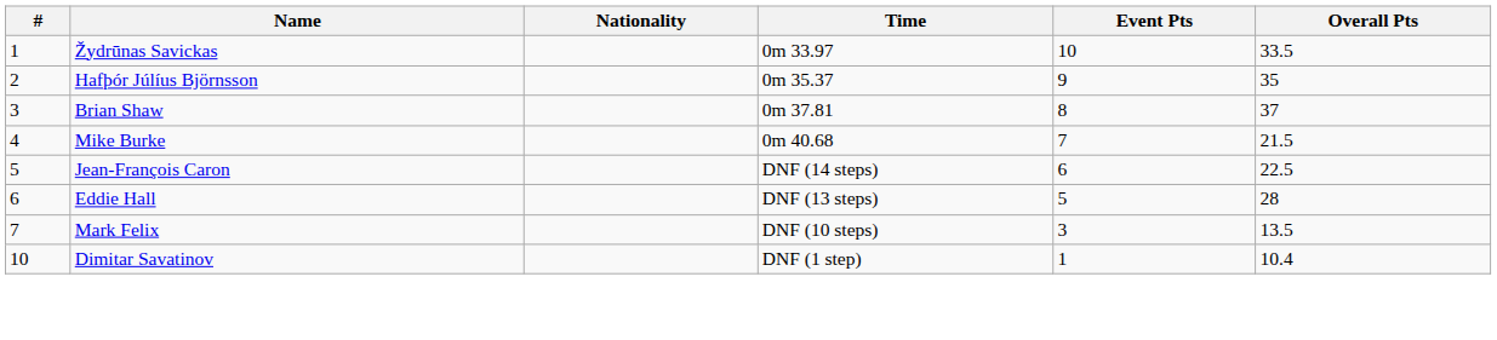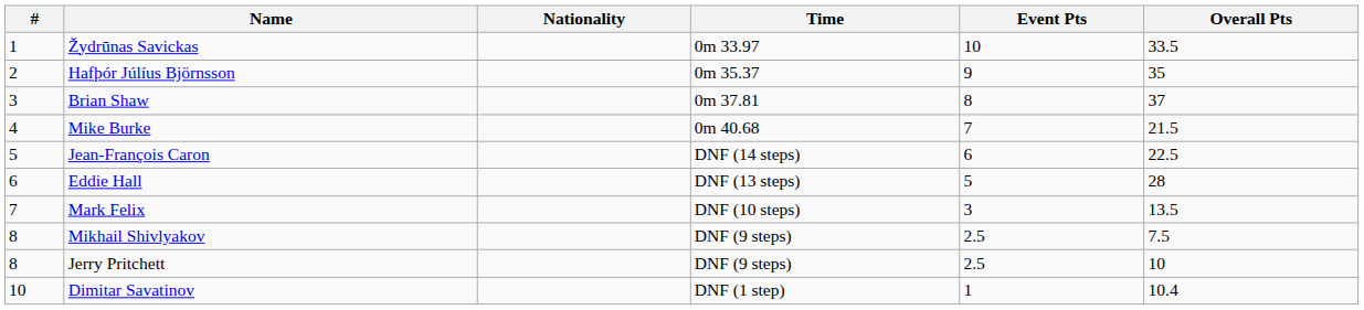+ row: 8 | Mikhail Shivlyakov | DNF (9 steps) | 2.5 | 7.5
+ row: 8 | Jerry Pritchett | DNF (9 steps) | 2.5 | 10
